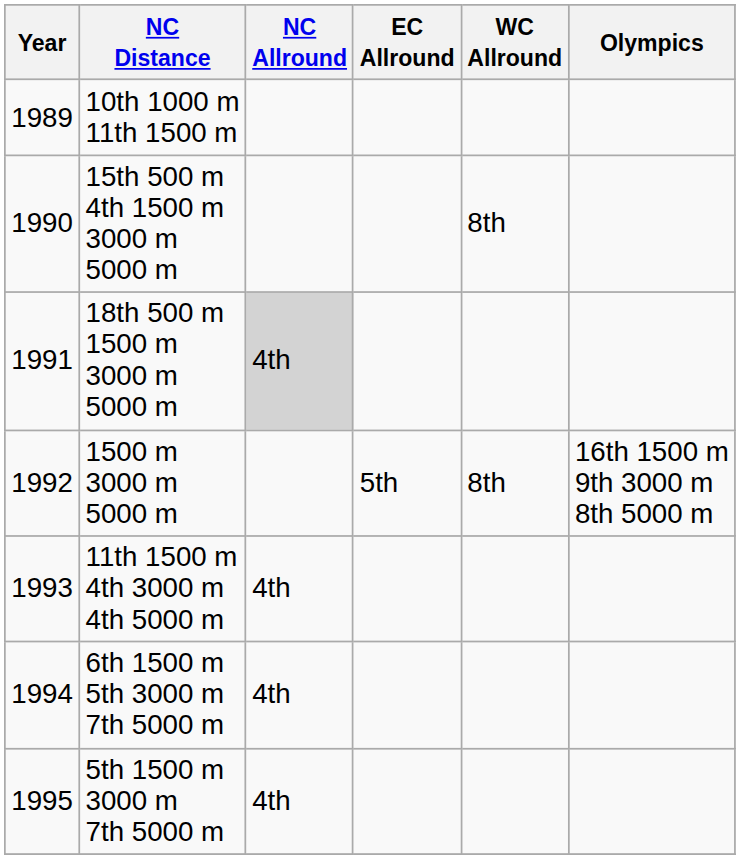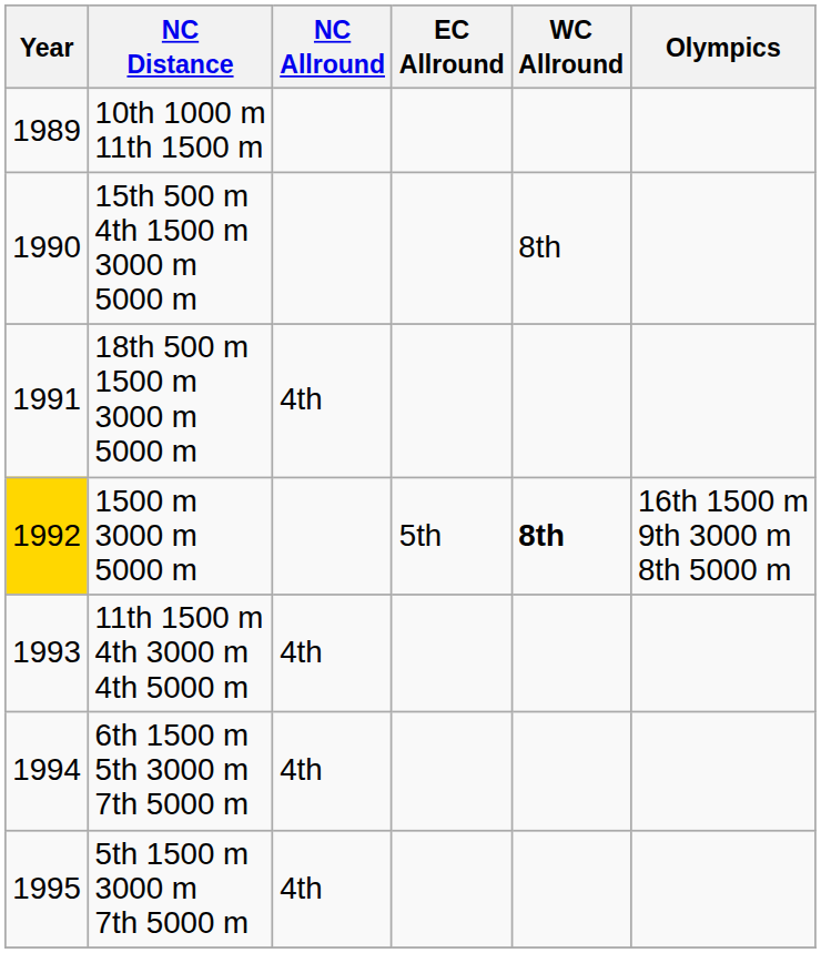18th 500 m 1500 m 3000 m 5000 m | NC Allround: lightgrey background -> no background
1500 m 3000 m 5000 m | Year: no background -> gold background
1500 m 3000 m 5000 m | WC Allround: normal -> bold
